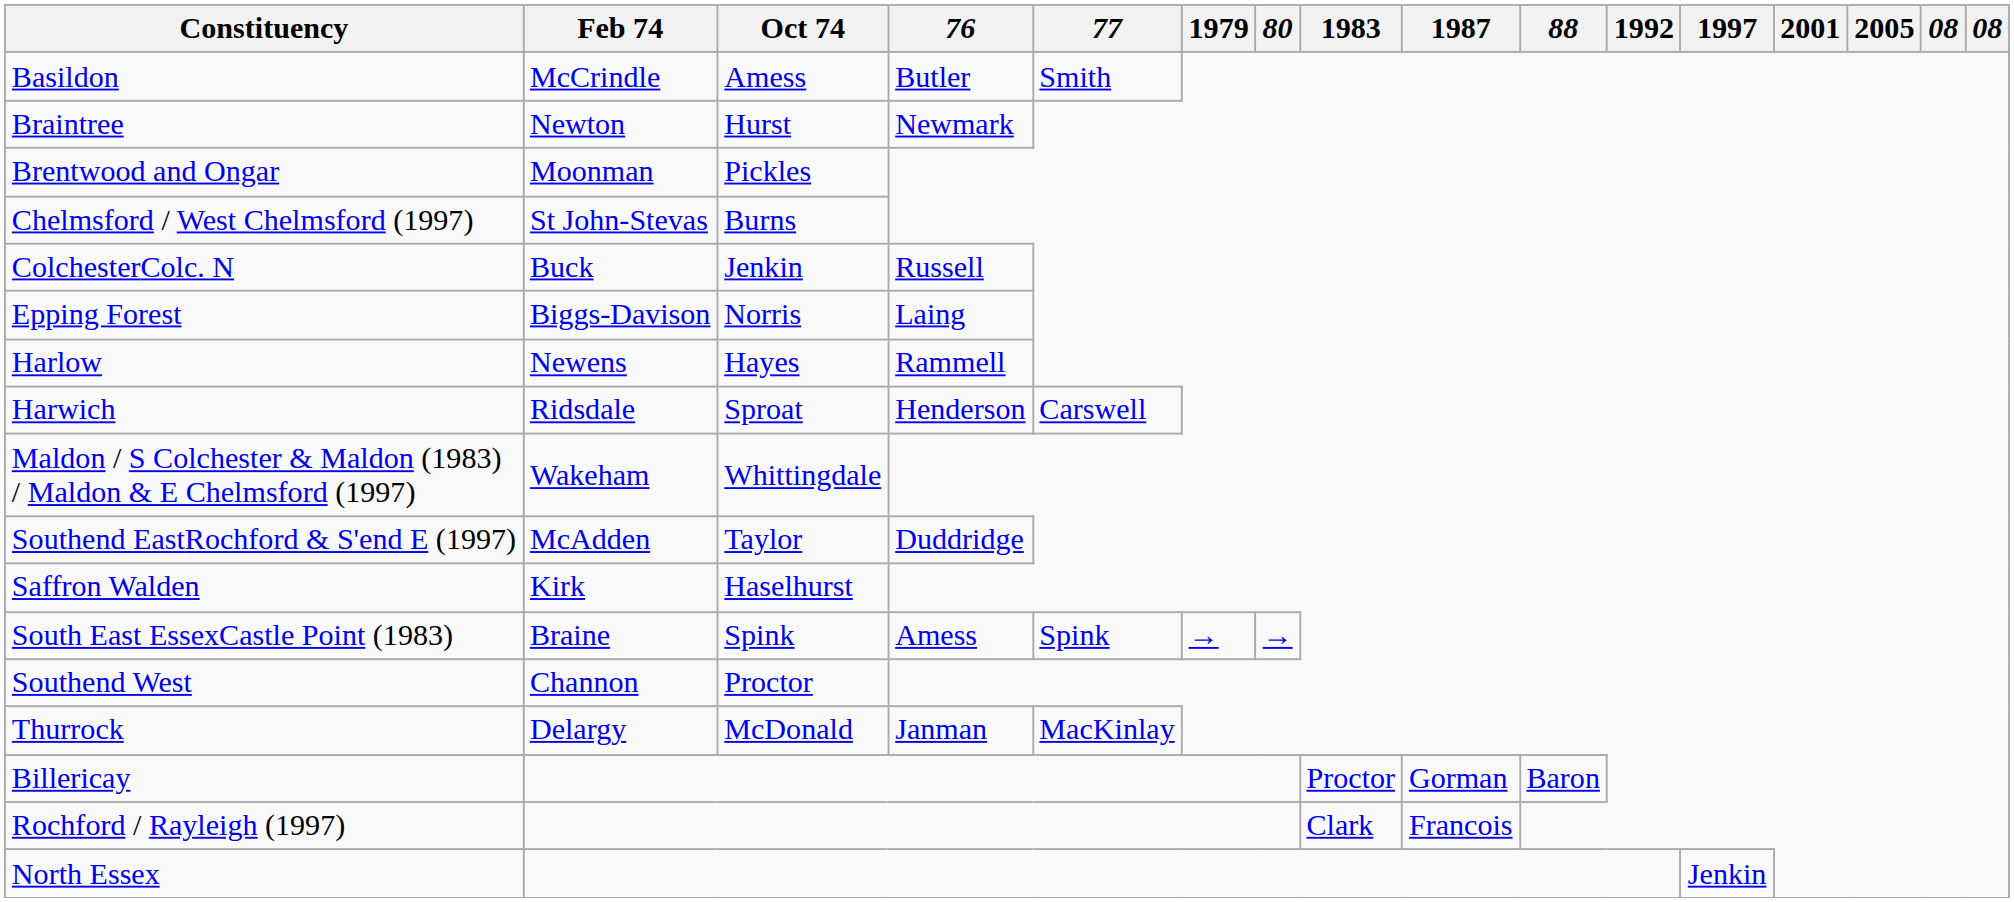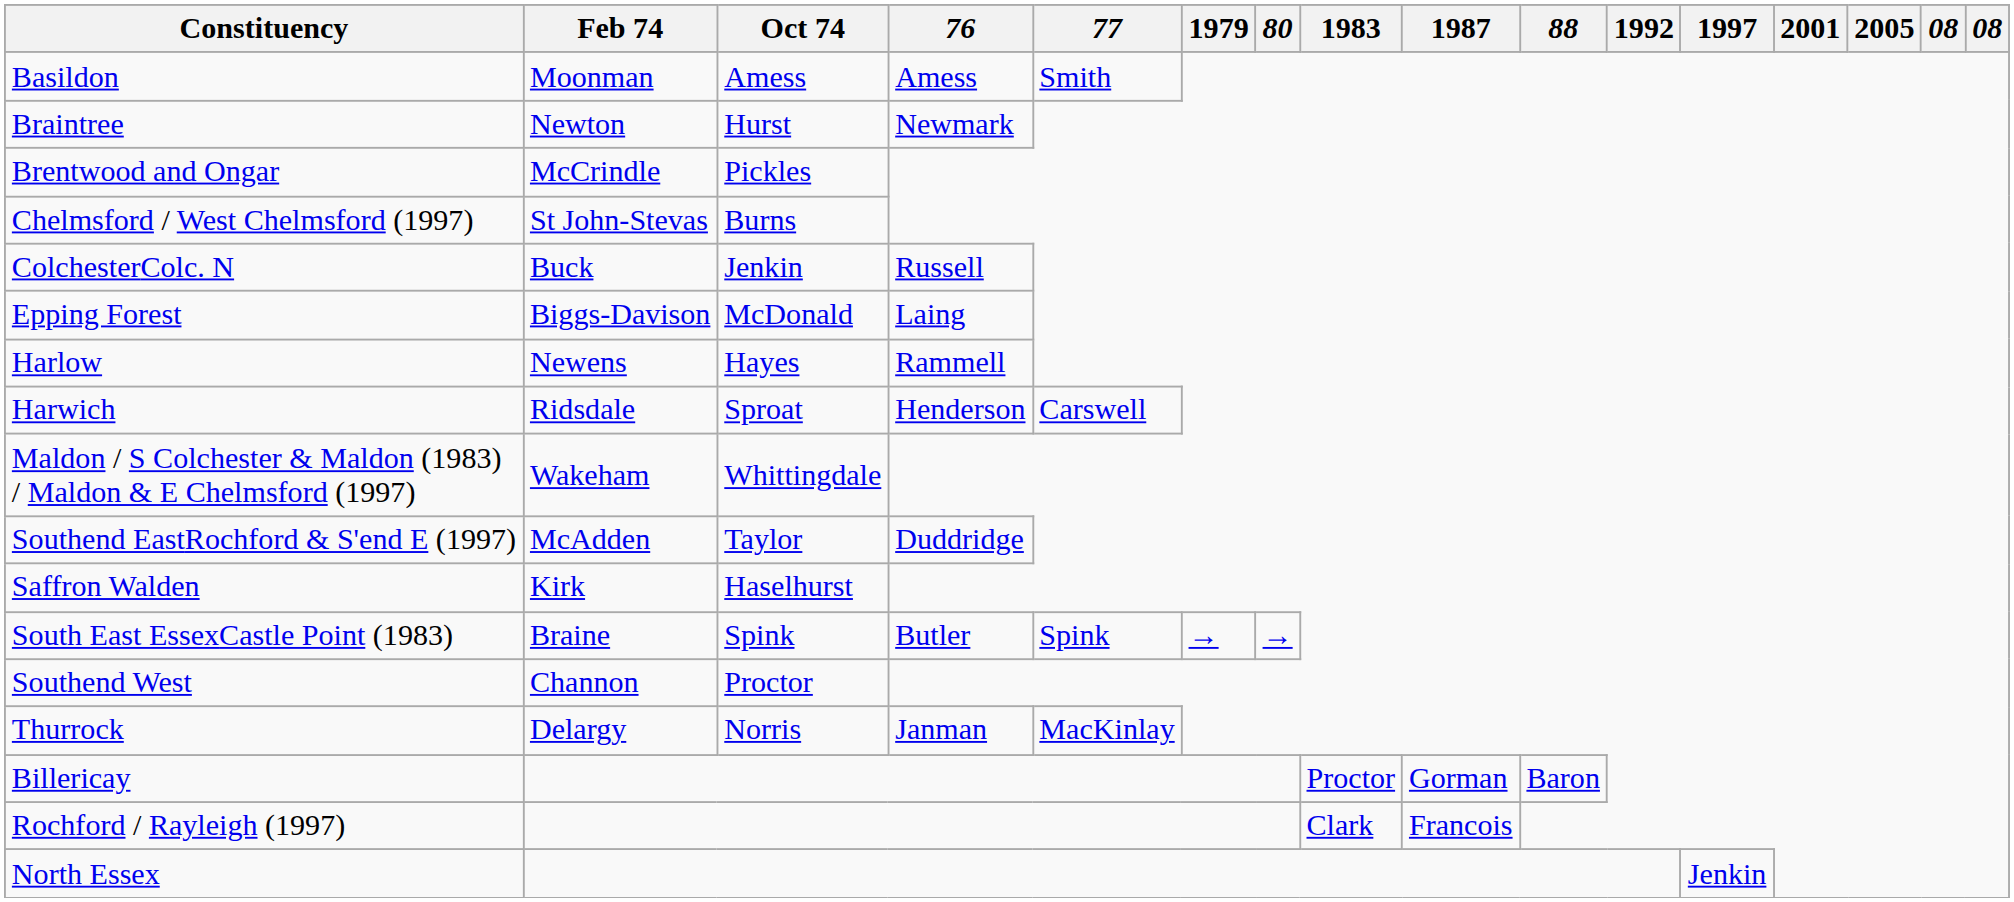Basildon | Feb 74: McCrindle -> Moonman
Basildon | 76: Butler -> Amess
Brentwood and Ongar | Feb 74: Moonman -> McCrindle
Epping Forest | Oct 74: Norris -> McDonald
South East EssexCastle Point (1983) | 76: Amess -> Butler
Thurrock | Oct 74: McDonald -> Norris
